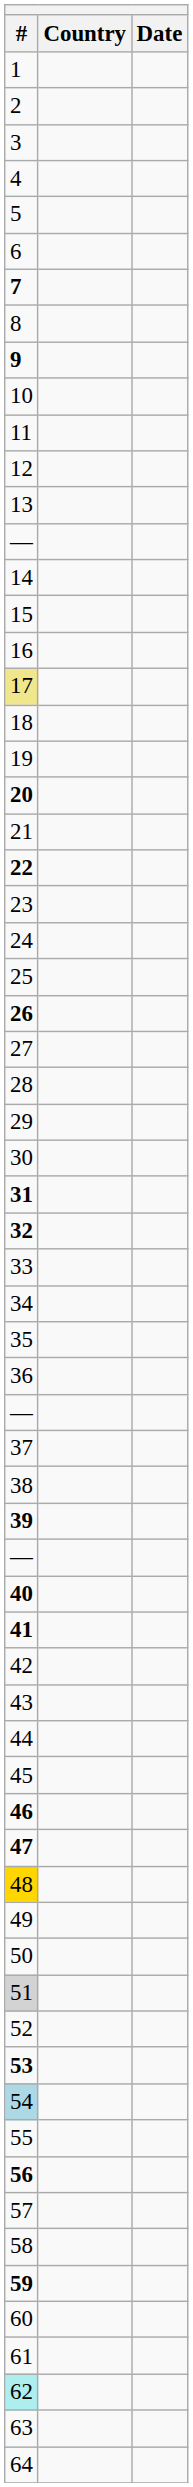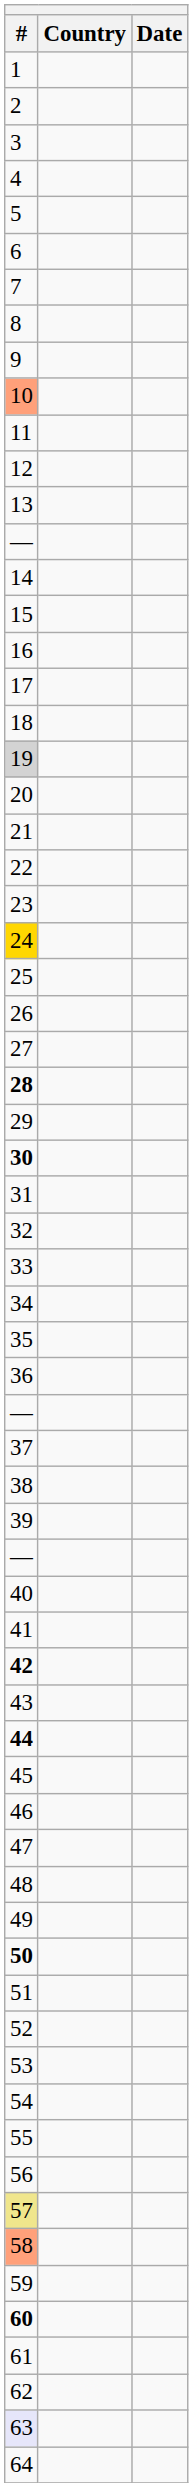7 | #: bold -> normal
9 | #: bold -> normal
10 | #: no background -> lightsalmon background
17 | #: khaki background -> no background
19 | #: no background -> lightgrey background
20 | #: bold -> normal
22 | #: bold -> normal
24 | #: no background -> gold background
26 | #: bold -> normal
28 | #: normal -> bold
30 | #: normal -> bold
31 | #: bold -> normal
32 | #: bold -> normal
39 | #: bold -> normal
40 | #: bold -> normal
41 | #: bold -> normal
42 | #: normal -> bold
44 | #: normal -> bold
46 | #: bold -> normal
47 | #: bold -> normal
48 | #: gold background -> no background
50 | #: normal -> bold
51 | #: lightgrey background -> no background
53 | #: bold -> normal
54 | #: lightblue background -> no background
56 | #: bold -> normal
57 | #: no background -> khaki background
58 | #: no background -> lightsalmon background
59 | #: bold -> normal
60 | #: normal -> bold
62 | #: paleturquoise background -> no background
63 | #: no background -> lavender background
